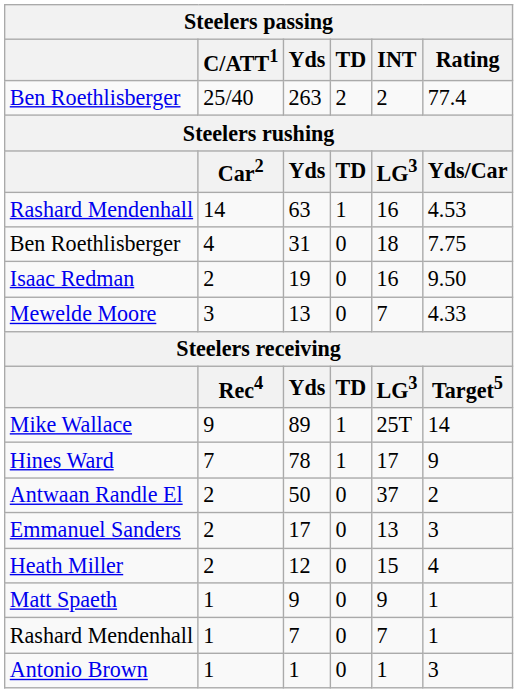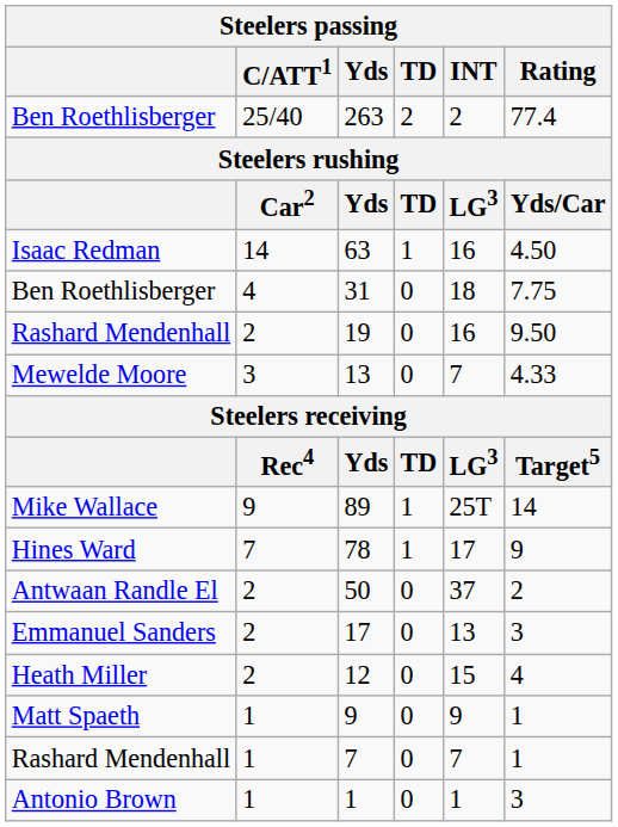63 | column 1: Rashard Mendenhall -> Isaac Redman
63 | Rating: 4.53 -> 4.50
19 | column 1: Isaac Redman -> Rashard Mendenhall
